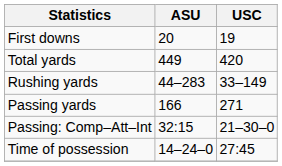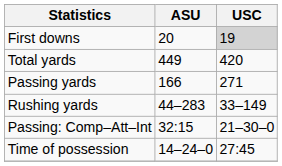First downs | USC: no background -> lightgrey background
rows swapped: Rushing yards <-> Passing yards
